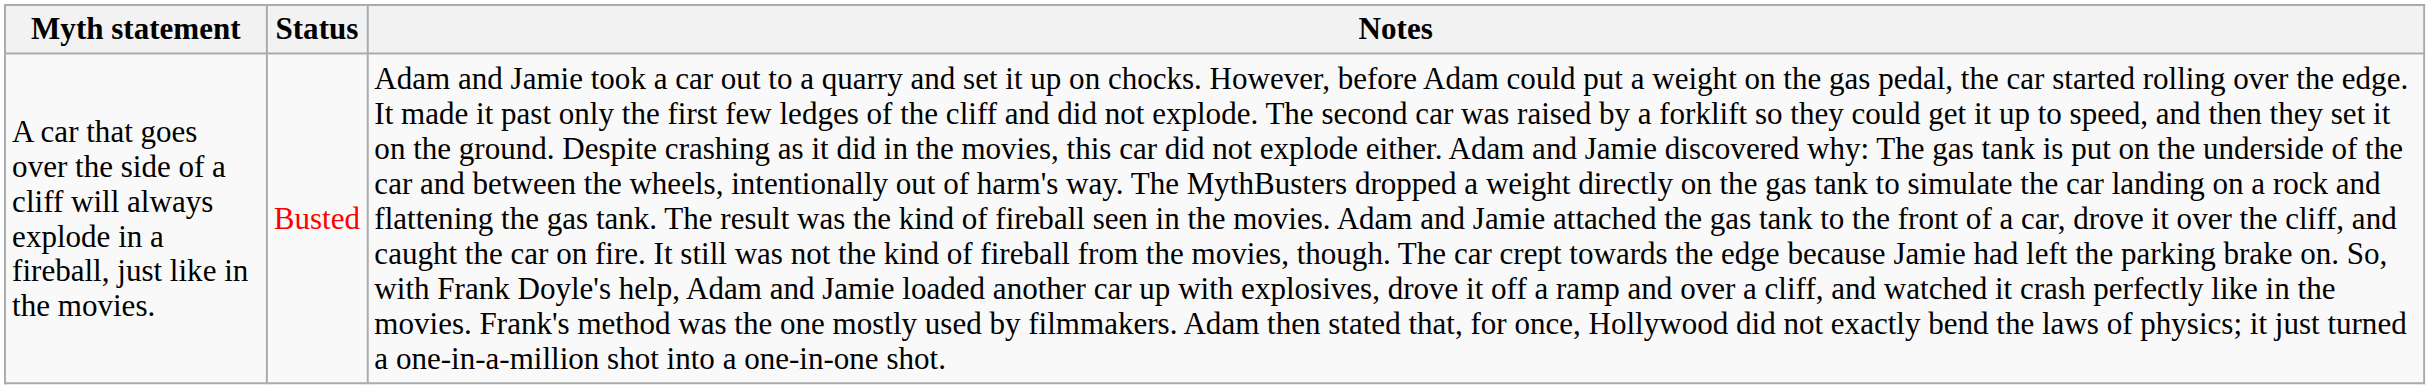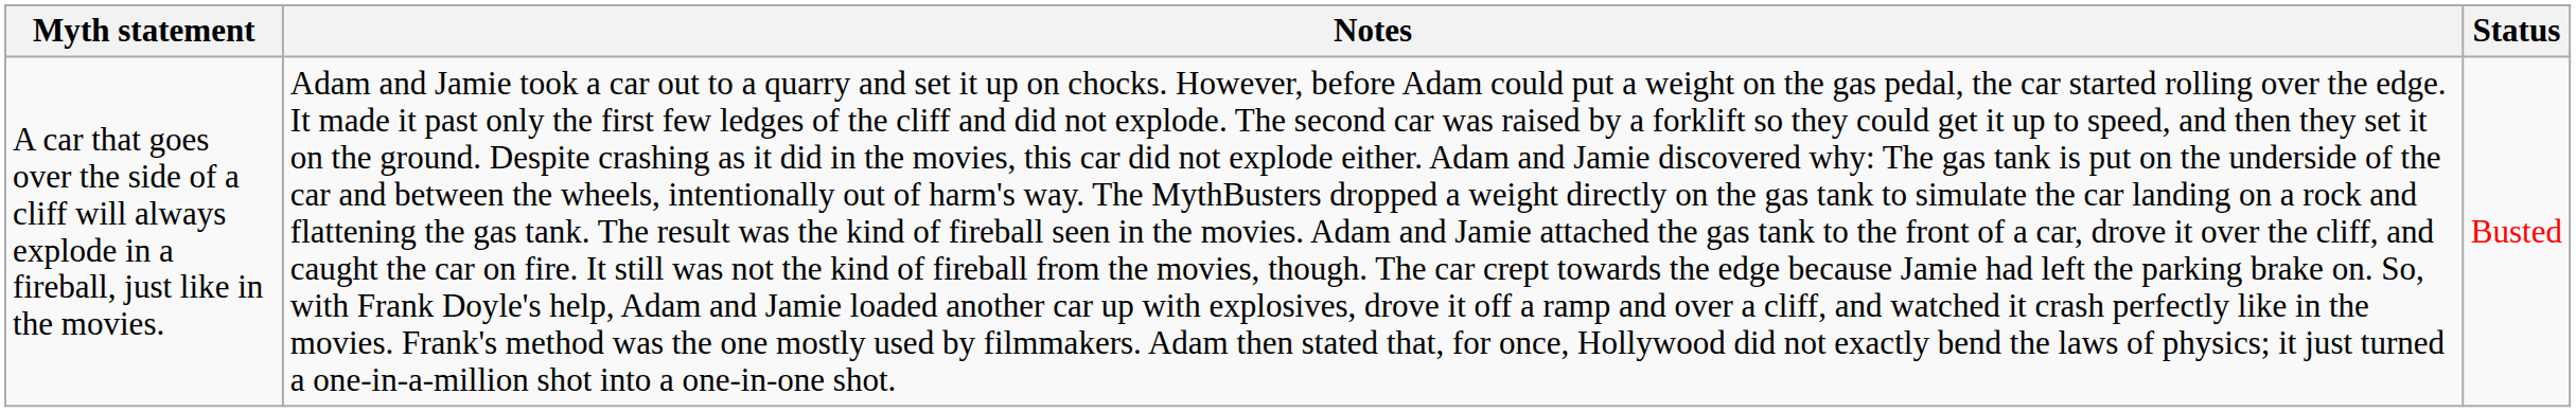columns swapped: Status <-> Notes
